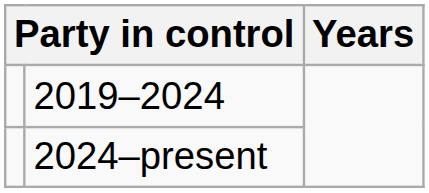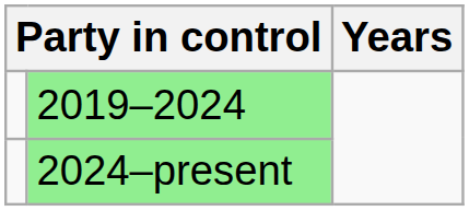2019–2024 | column 2: no background -> lightgreen background
2024–present | column 2: no background -> lightgreen background
